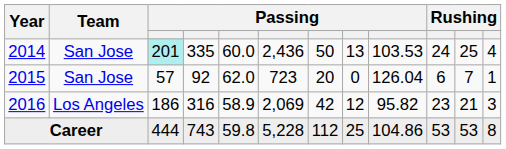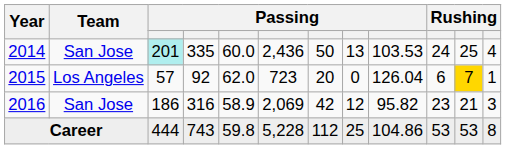2015 | Team: San Jose -> Los Angeles
2015 | column 11: no background -> gold background
2016 | Team: Los Angeles -> San Jose
